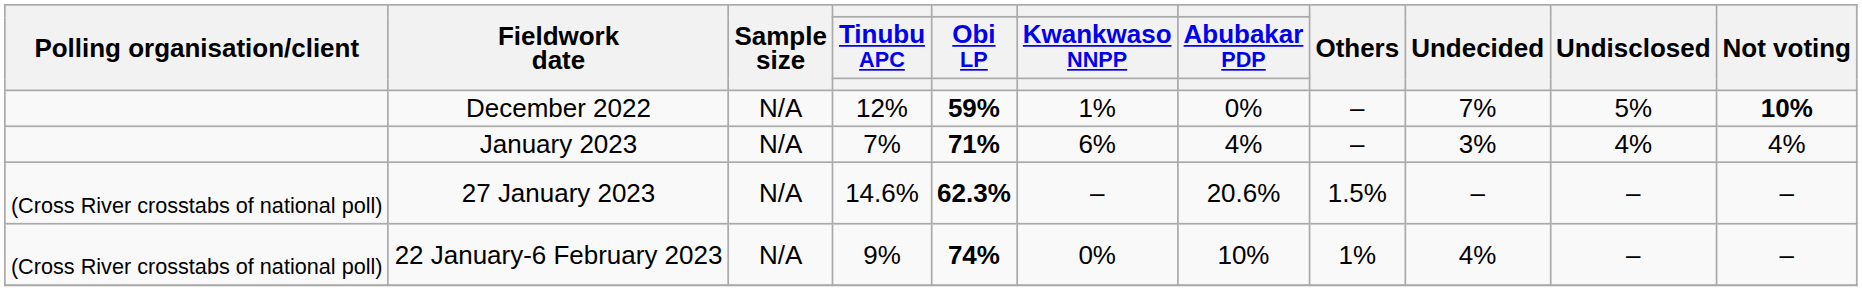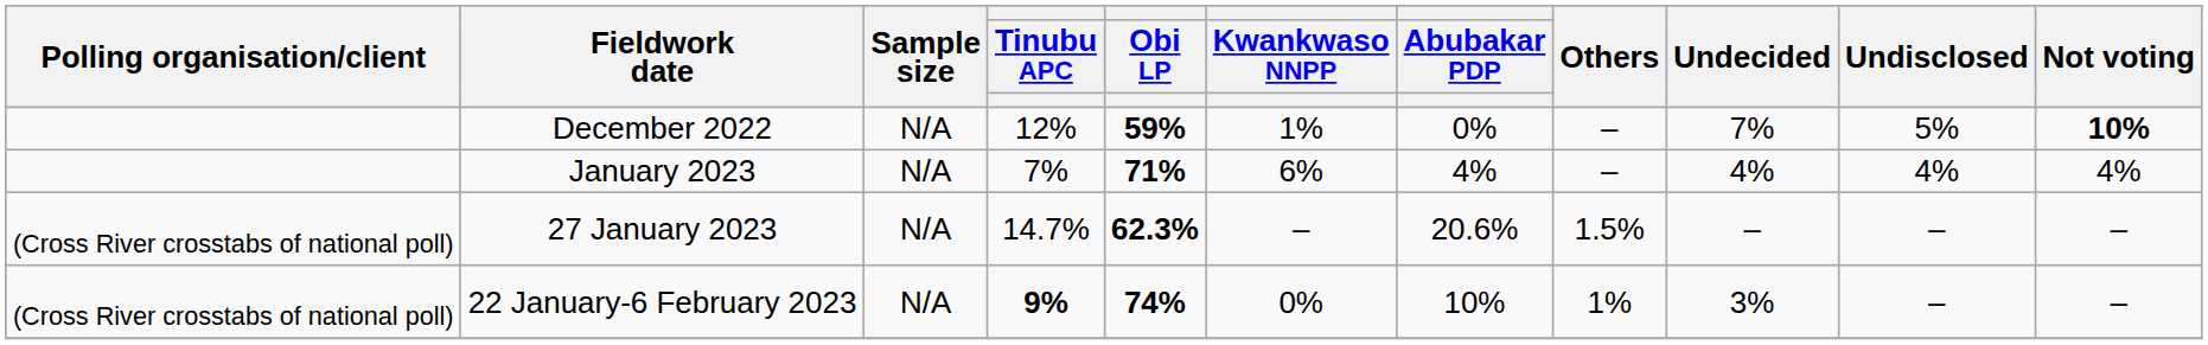January 2023 | Undecided: 3% -> 4%
27 January 2023 | Tinubu APC: 14.6% -> 14.7%
22 January-6 February 2023 | Tinubu APC: normal -> bold
22 January-6 February 2023 | Undecided: 4% -> 3%
